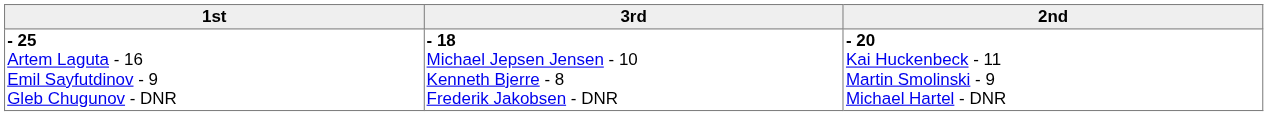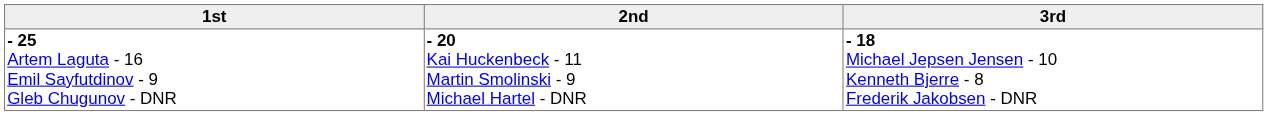columns swapped: 2nd <-> 3rd
